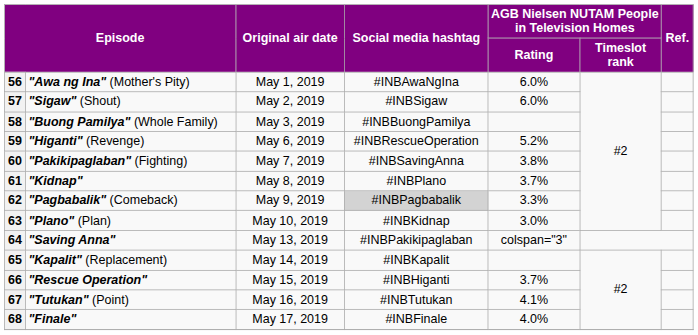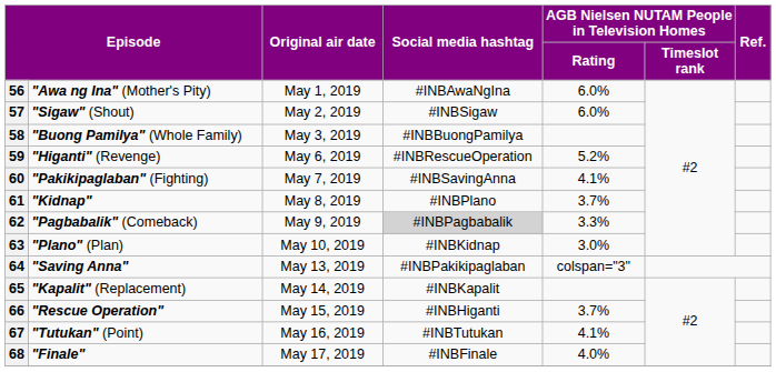60 | AGB Nielsen NUTAM People in Television Homes / Rating: 3.8% -> 4.1%
